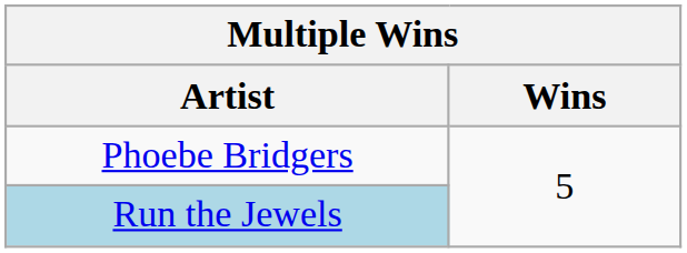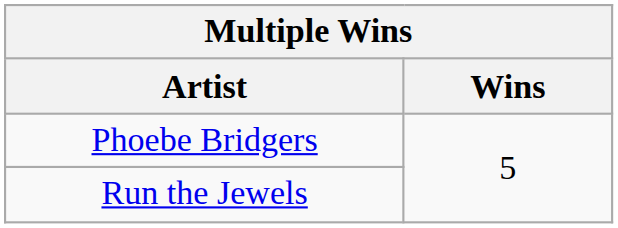Run the Jewels | Artist: lightblue background -> no background
